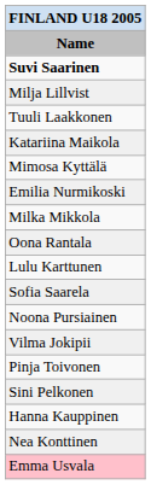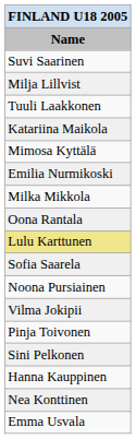Suvi Saarinen | Name: bold -> normal
Lulu Karttunen | Name: no background -> khaki background
Emma Usvala | Name: pink background -> no background
